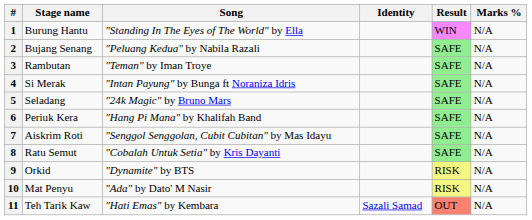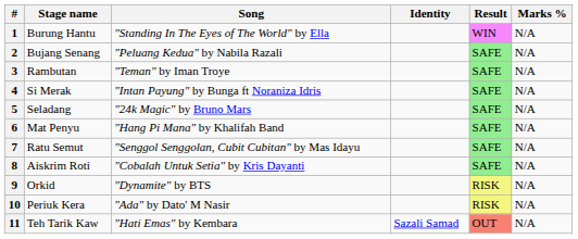6 | Stage name: Periuk Kera -> Mat Penyu
7 | Stage name: Aiskrim Roti -> Ratu Semut
8 | Stage name: Ratu Semut -> Aiskrim Roti
10 | Stage name: Mat Penyu -> Periuk Kera
